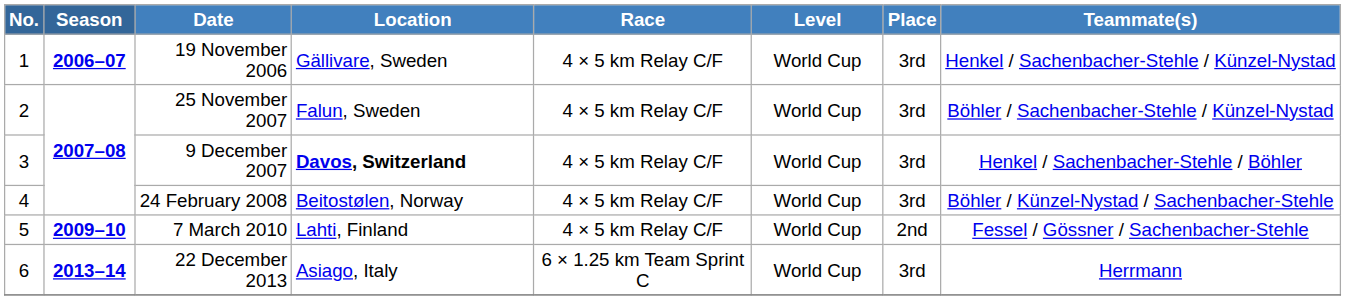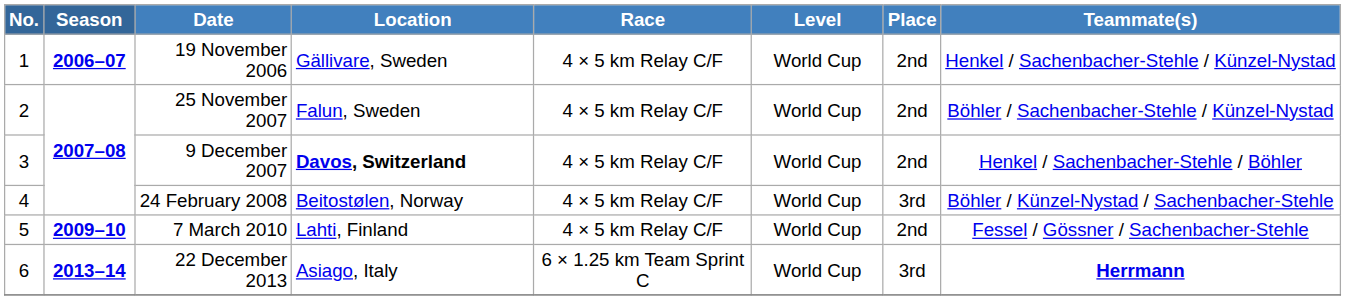19 November 2006 | Place: 3rd -> 2nd
25 November 2007 | Place: 3rd -> 2nd
9 December 2007 | Place: 3rd -> 2nd
22 December 2013 | Teammate(s): normal -> bold
